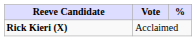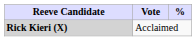Rick Kieri (X) | Reeve Candidate: no background -> lightgrey background
